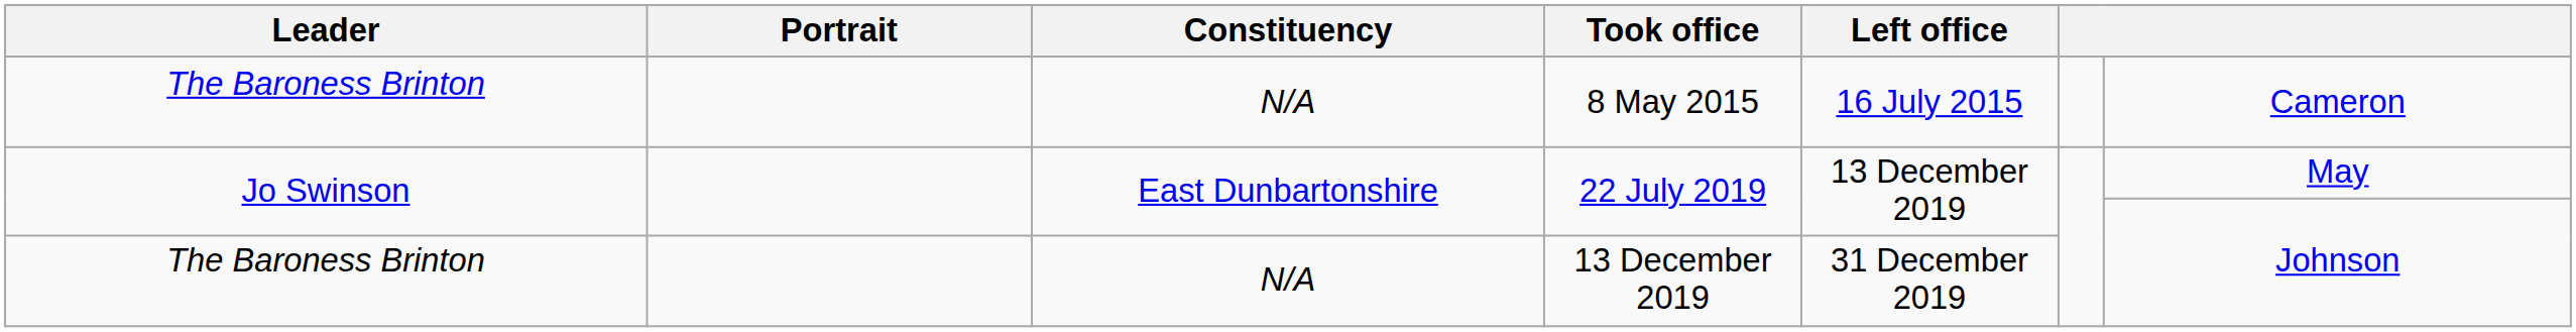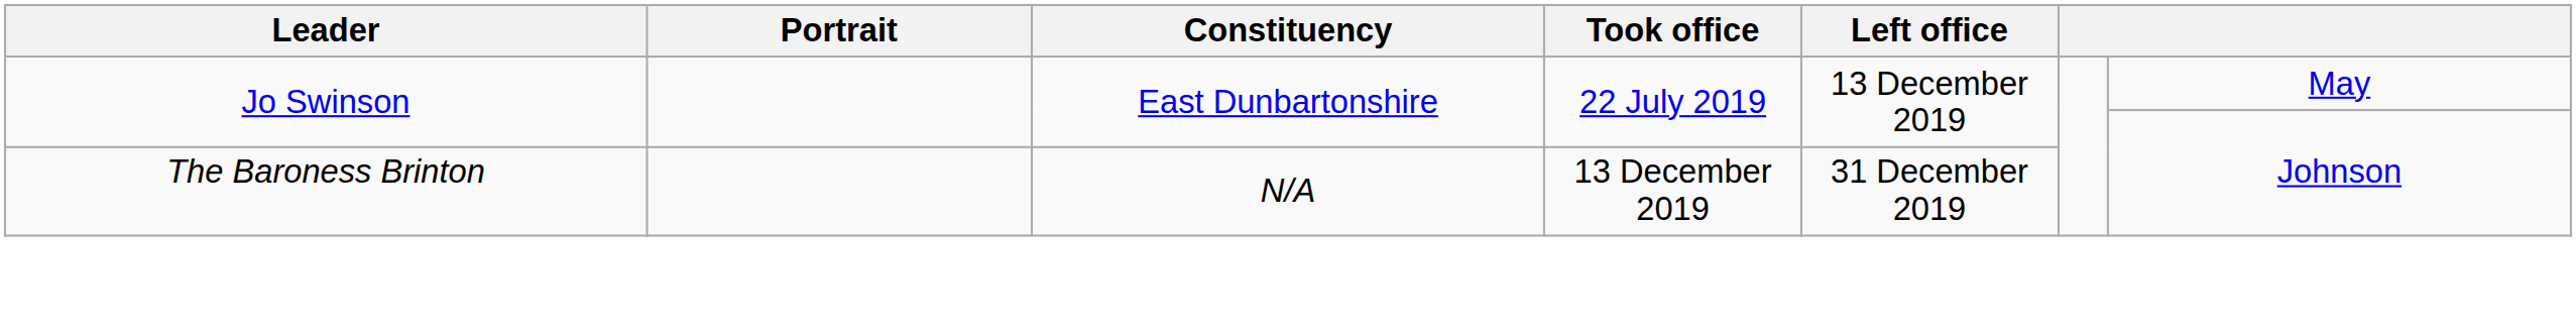- row: The Baroness Brinton | N/A | 8 May 2015 | 16 July 2015 | Cameron
